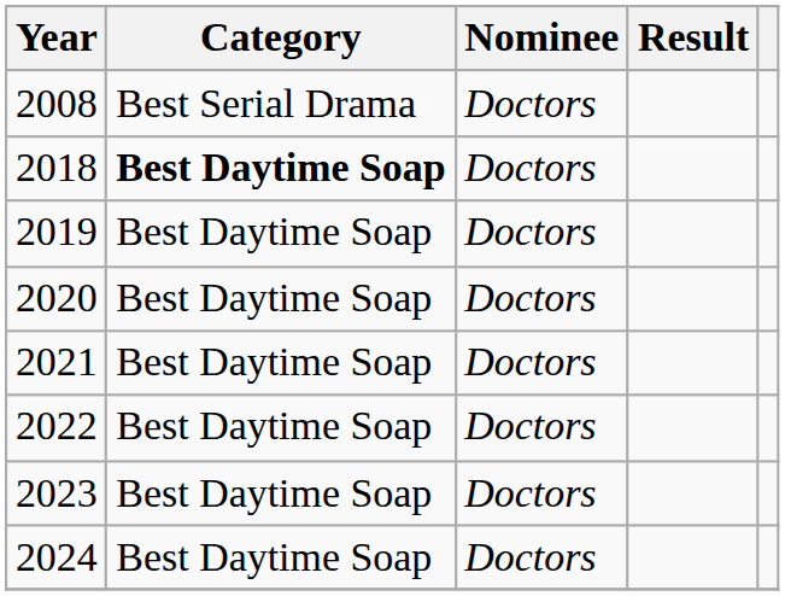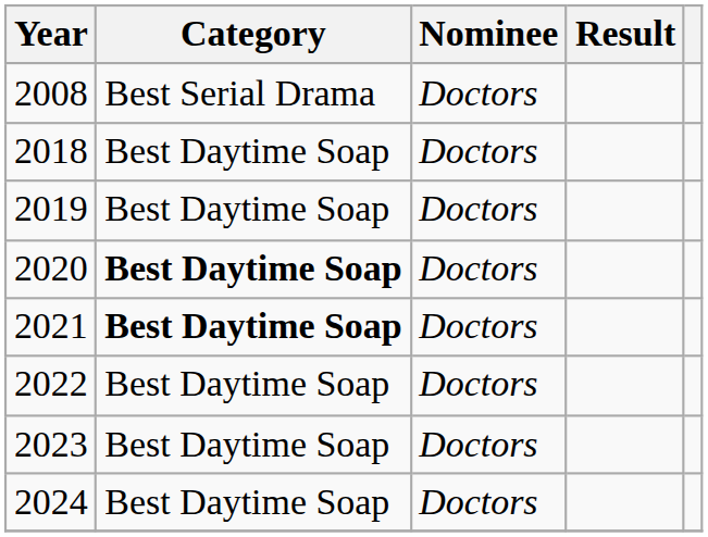2018 | Category: bold -> normal
2020 | Category: normal -> bold
2021 | Category: normal -> bold
